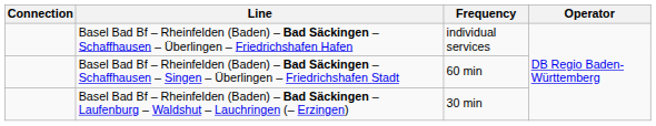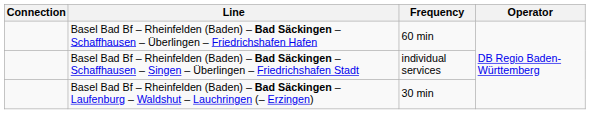row 2 | Frequency: individual services -> 60 min
row 3 | Frequency: 60 min -> individual services
